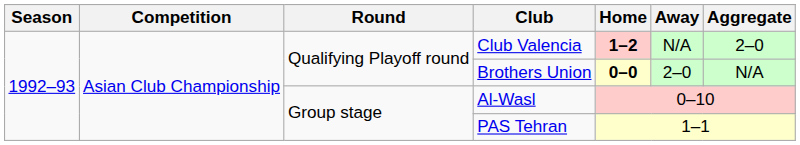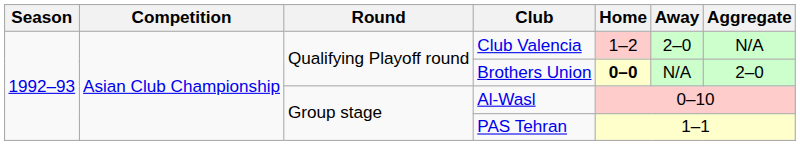Club Valencia | Home: bold -> normal
Club Valencia | Away: N/A -> 2–0
Club Valencia | Aggregate: 2–0 -> N/A
Brothers Union | Away: 2–0 -> N/A
Brothers Union | Aggregate: N/A -> 2–0
